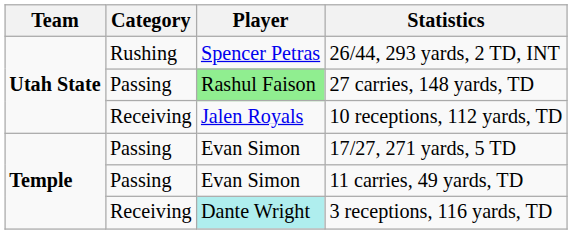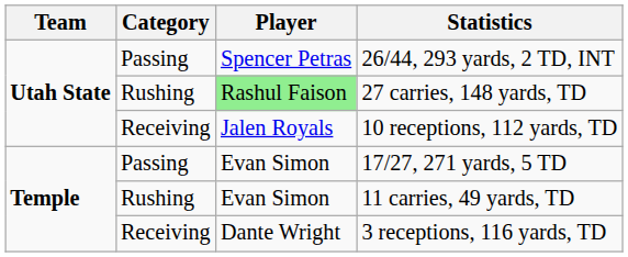26/44, 293 yards, 2 TD, INT | Category: Rushing -> Passing
27 carries, 148 yards, TD | Category: Passing -> Rushing
11 carries, 49 yards, TD | Category: Passing -> Rushing
3 receptions, 116 yards, TD | Player: paleturquoise background -> no background
